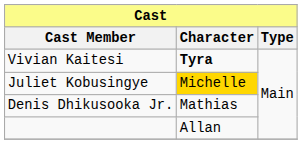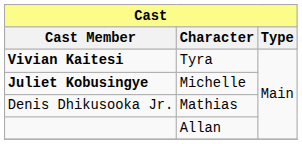Vivian Kaitesi | Cast Member: normal -> bold
Vivian Kaitesi | Character: bold -> normal
Juliet Kobusingye | Cast Member: normal -> bold
Juliet Kobusingye | Character: gold background -> no background
